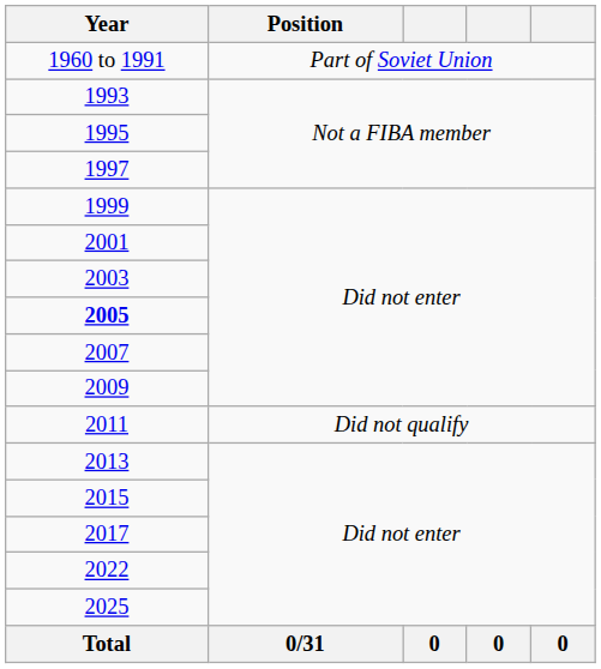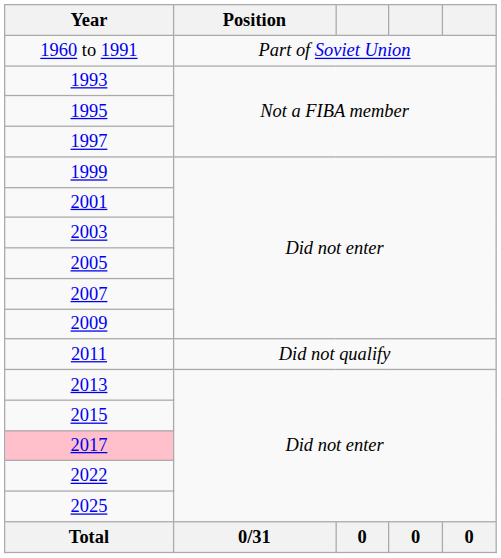2005 | Year: bold -> normal
2017 | Year: no background -> pink background
